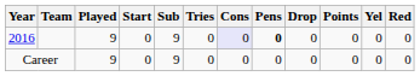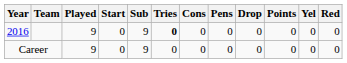2016 | Tries: normal -> bold
2016 | Cons: lavender background -> no background
2016 | Pens: bold -> normal
